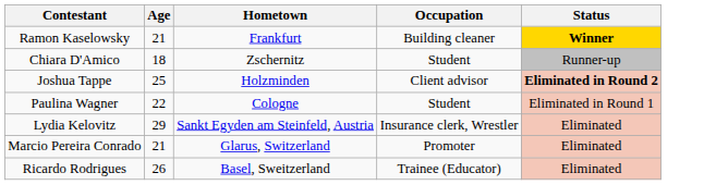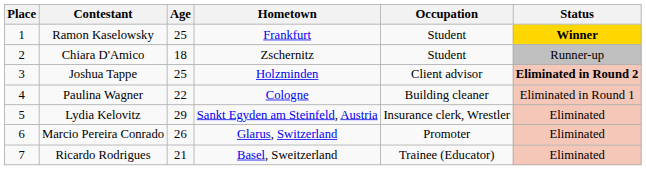+ column: Place | 1 | 2 | 3 | 4 | 5 | 6 | 7
Ramon Kaselowsky | Age: 21 -> 25
Ramon Kaselowsky | Occupation: Building cleaner -> Student
Paulina Wagner | Occupation: Student -> Building cleaner
Marcio Pereira Conrado | Age: 21 -> 26
Ricardo Rodrigues | Age: 26 -> 21
